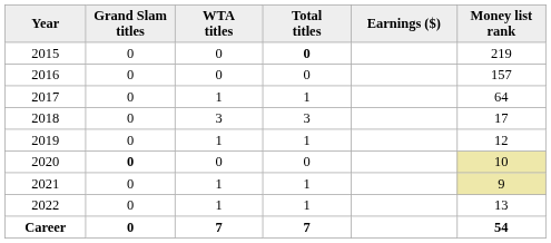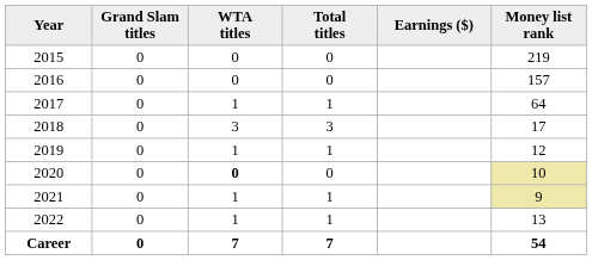2015 | column 4: bold -> normal
2020 | column 2: bold -> normal
2020 | column 3: normal -> bold
